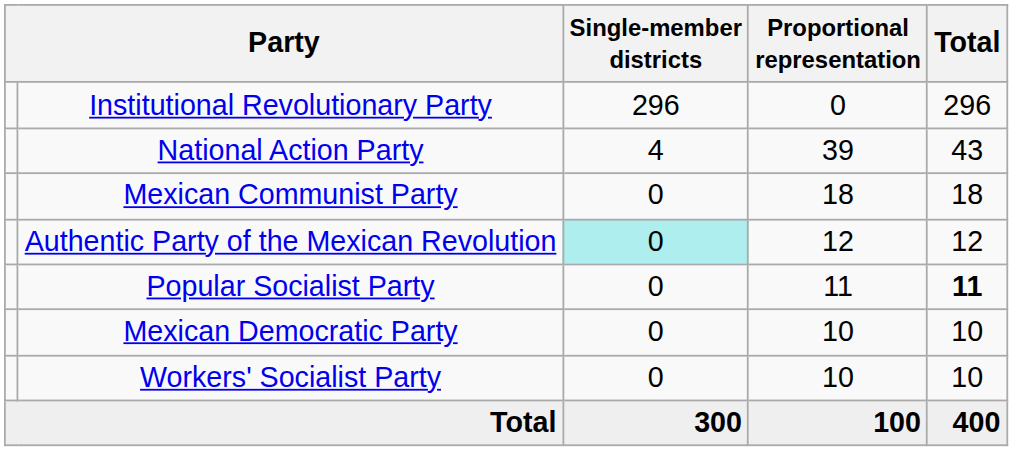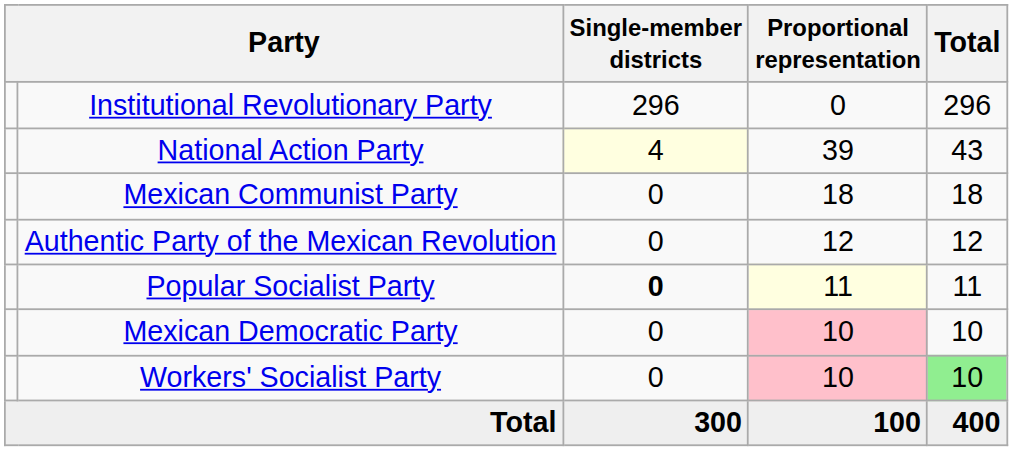National Action Party | Single-member districts: no background -> lightyellow background
Authentic Party of the Mexican Revolution | Single-member districts: paleturquoise background -> no background
Popular Socialist Party | Single-member districts: normal -> bold
Popular Socialist Party | Proportional representation: no background -> lightyellow background
Popular Socialist Party | Total: bold -> normal
Mexican Democratic Party | Proportional representation: no background -> pink background
Workers' Socialist Party | Proportional representation: no background -> pink background
Workers' Socialist Party | Total: no background -> lightgreen background
